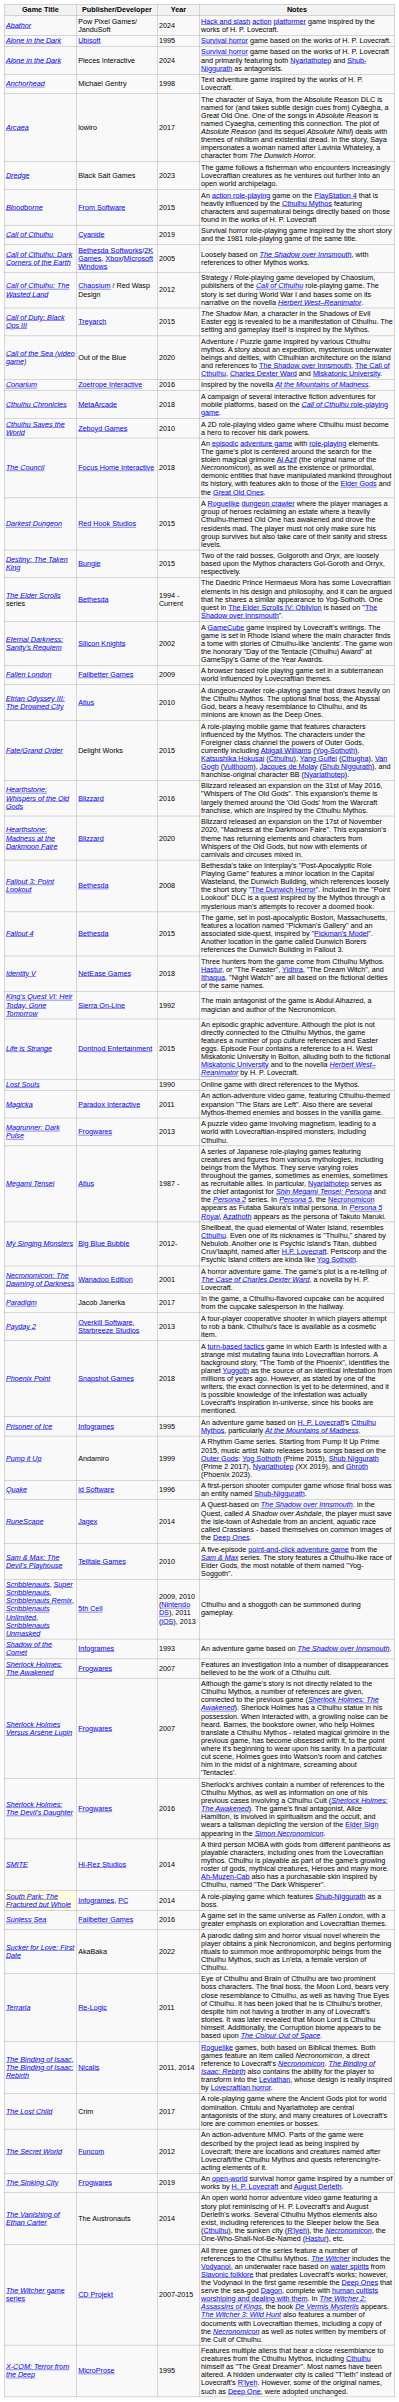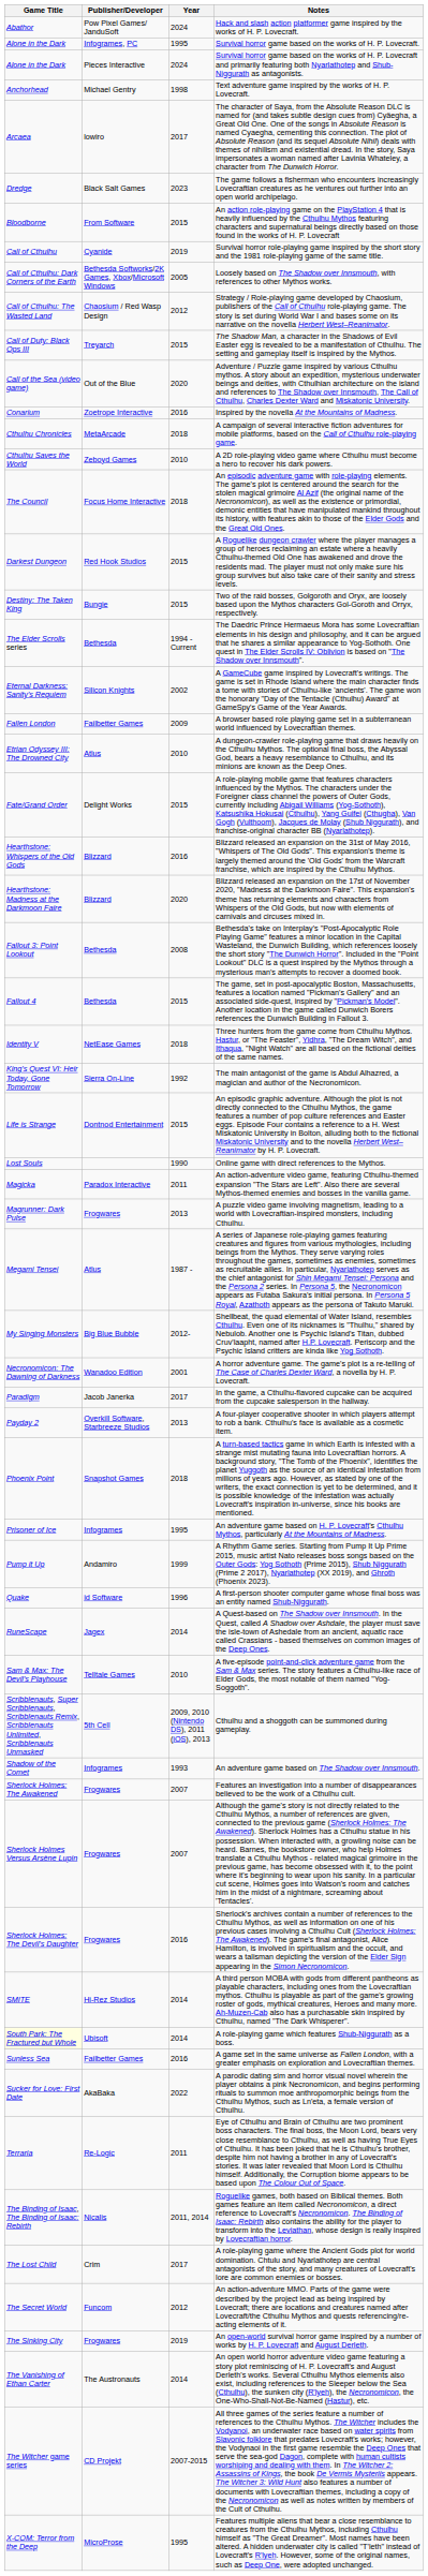Survival horror game based on the works of H. P. Lovecraft. | Publisher/Developer: Ubisoft -> Infogrames, PC
A role-playing game which features Shub-Niggurath as a boss. | Publisher/Developer: Infogrames, PC -> Ubisoft
